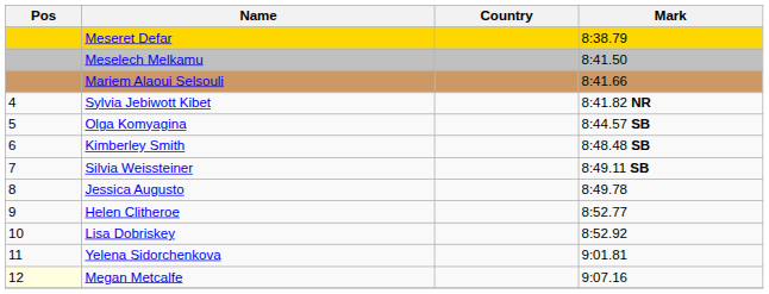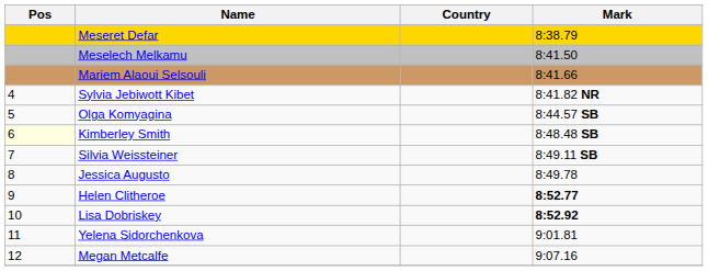Kimberley Smith | Pos: no background -> lightyellow background
Helen Clitheroe | Mark: normal -> bold
Lisa Dobriskey | Mark: normal -> bold
Megan Metcalfe | Pos: lightyellow background -> no background
